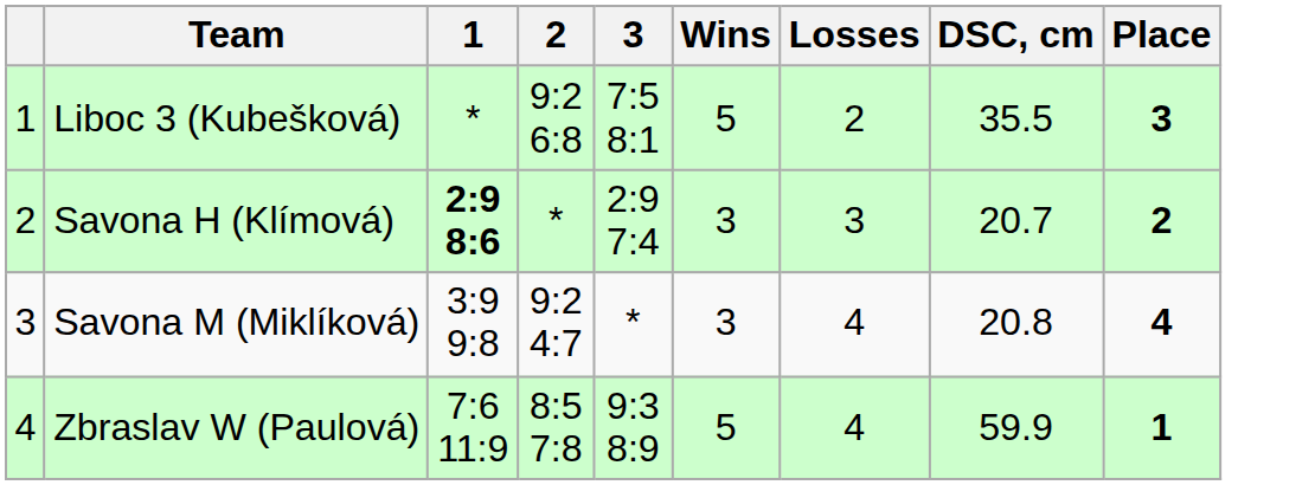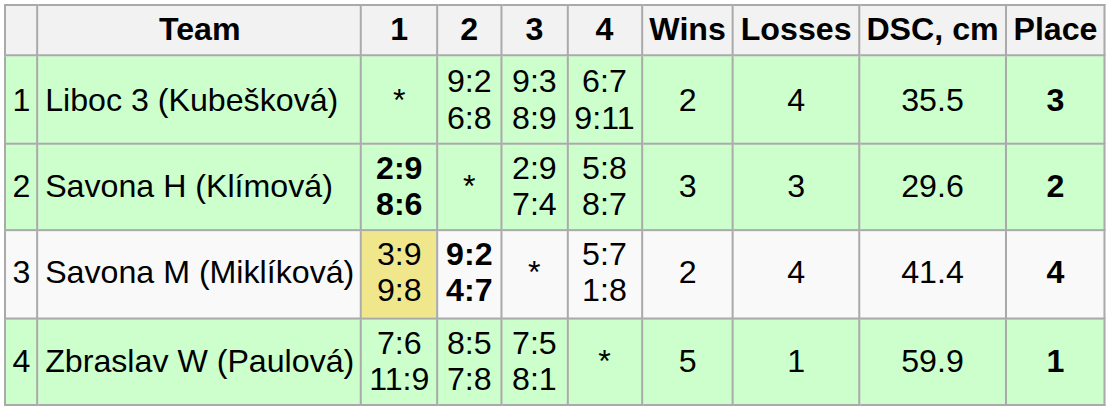+ column: 4 | 6:7 9:11 | 5:8 8:7 | 5:7 1:8 | *
Liboc 3 (Kubešková) | 3: 7:5 8:1 -> 9:3 8:9
Liboc 3 (Kubešková) | Wins: 5 -> 2
Liboc 3 (Kubešková) | Losses: 2 -> 4
Savona H (Klímová) | DSC, cm: 20.7 -> 29.6
Savona M (Miklíková) | 1: no background -> khaki background
Savona M (Miklíková) | 2: normal -> bold
Savona M (Miklíková) | Wins: 3 -> 2
Savona M (Miklíková) | DSC, cm: 20.8 -> 41.4
Zbraslav W (Paulová) | 3: 9:3 8:9 -> 7:5 8:1
Zbraslav W (Paulová) | Losses: 4 -> 1
